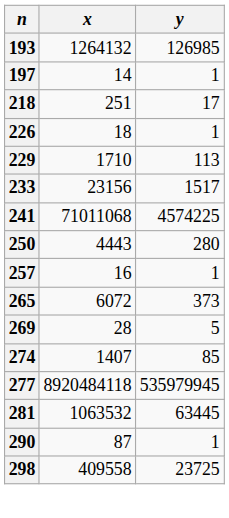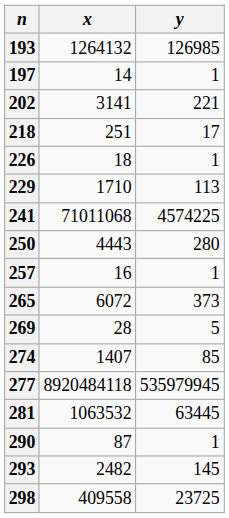+ row: 202 | 3141 | 221
- row: 233 | 23156 | 1517
+ row: 293 | 2482 | 145
